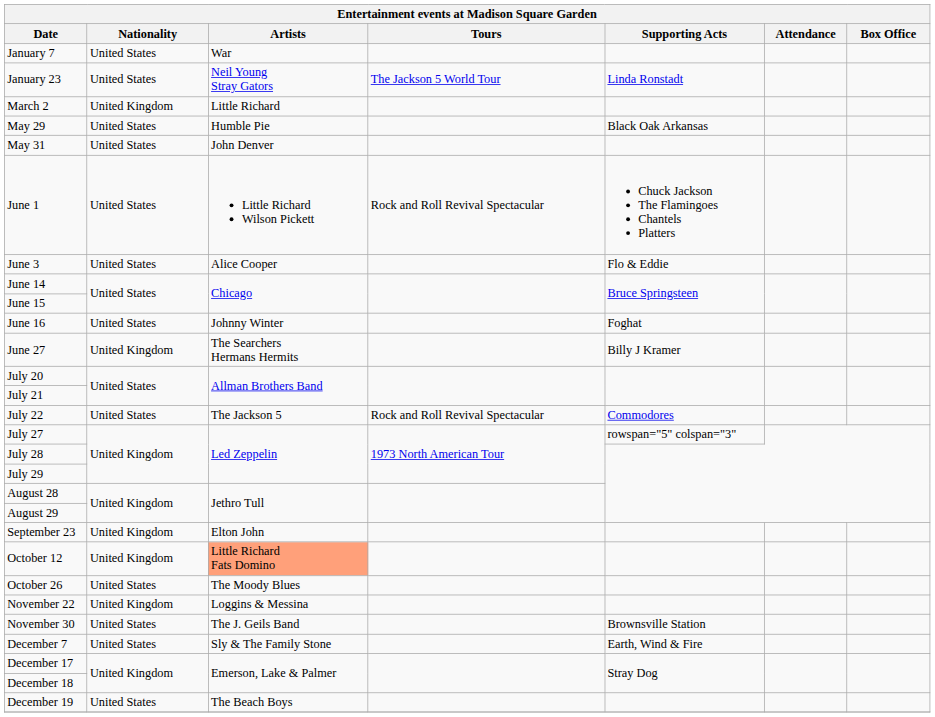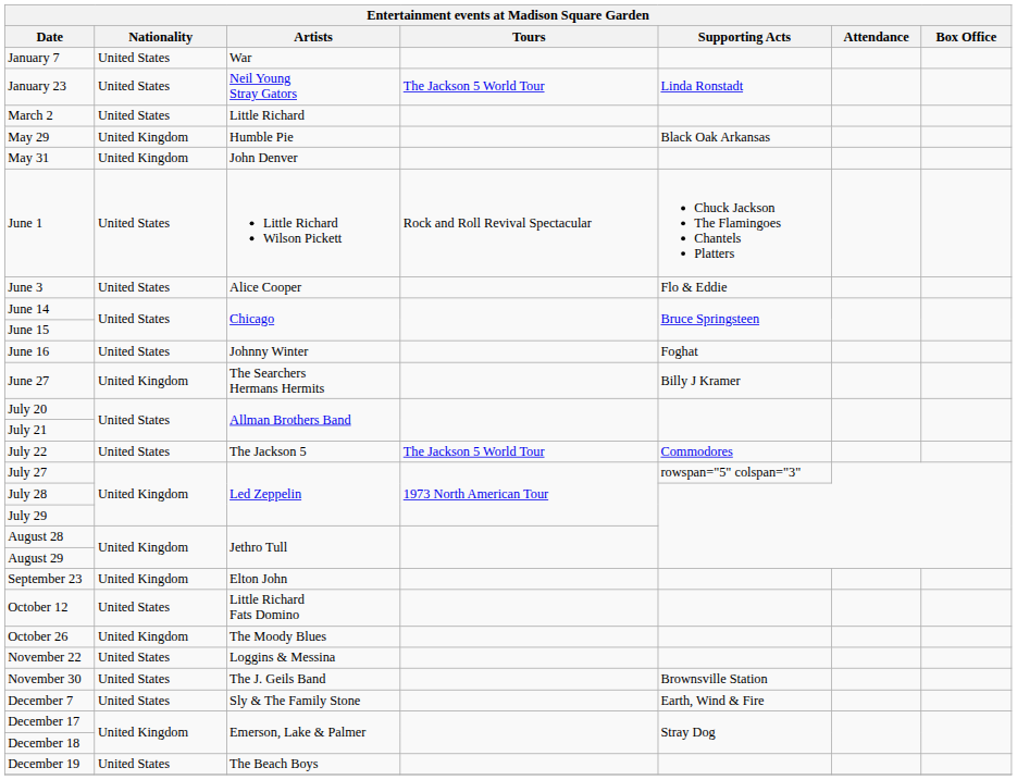March 2 | Nationality: United Kingdom -> United States
May 29 | Nationality: United States -> United Kingdom
May 31 | Nationality: United States -> United Kingdom
July 22 | Tours: Rock and Roll Revival Spectacular -> The Jackson 5 World Tour
October 12 | Nationality: United Kingdom -> United States
October 12 | Artists: lightsalmon background -> no background
October 26 | Nationality: United States -> United Kingdom
November 22 | Nationality: United Kingdom -> United States
